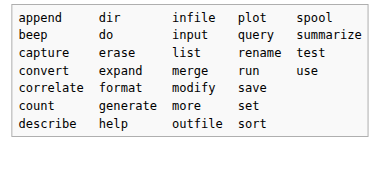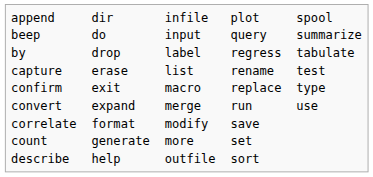+ row: by | drop | label | regress | tabulate
+ row: confirm | exit | macro | replace | type
